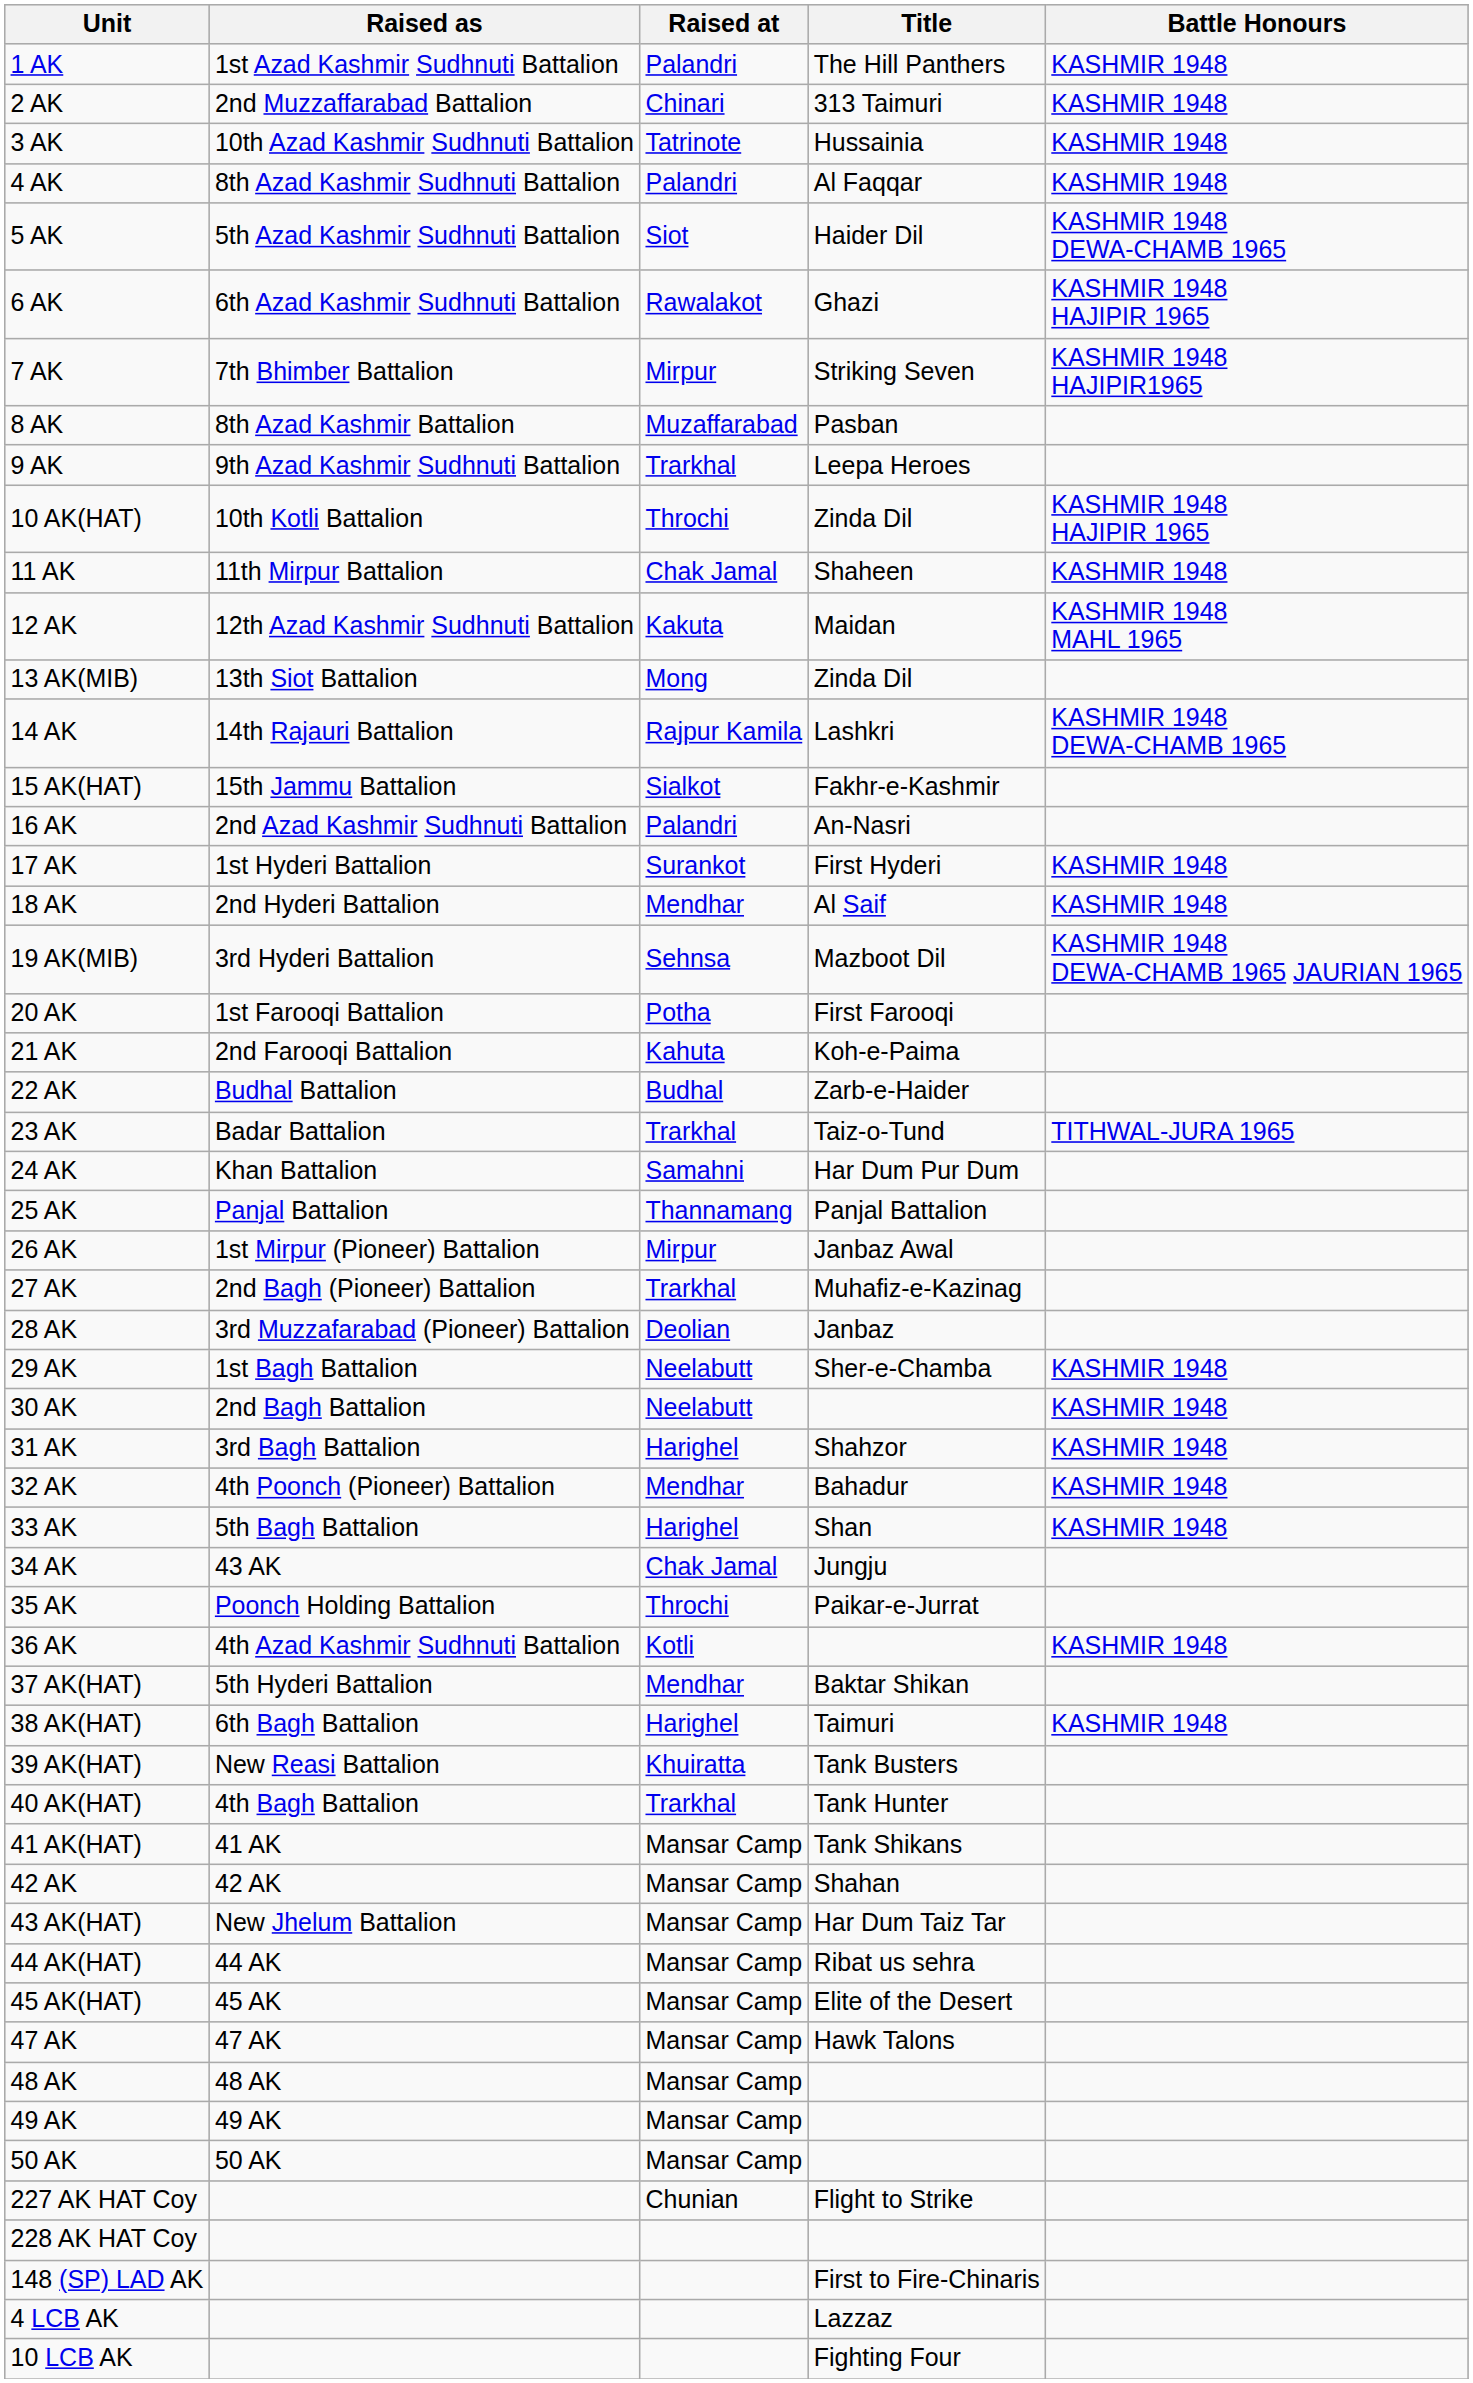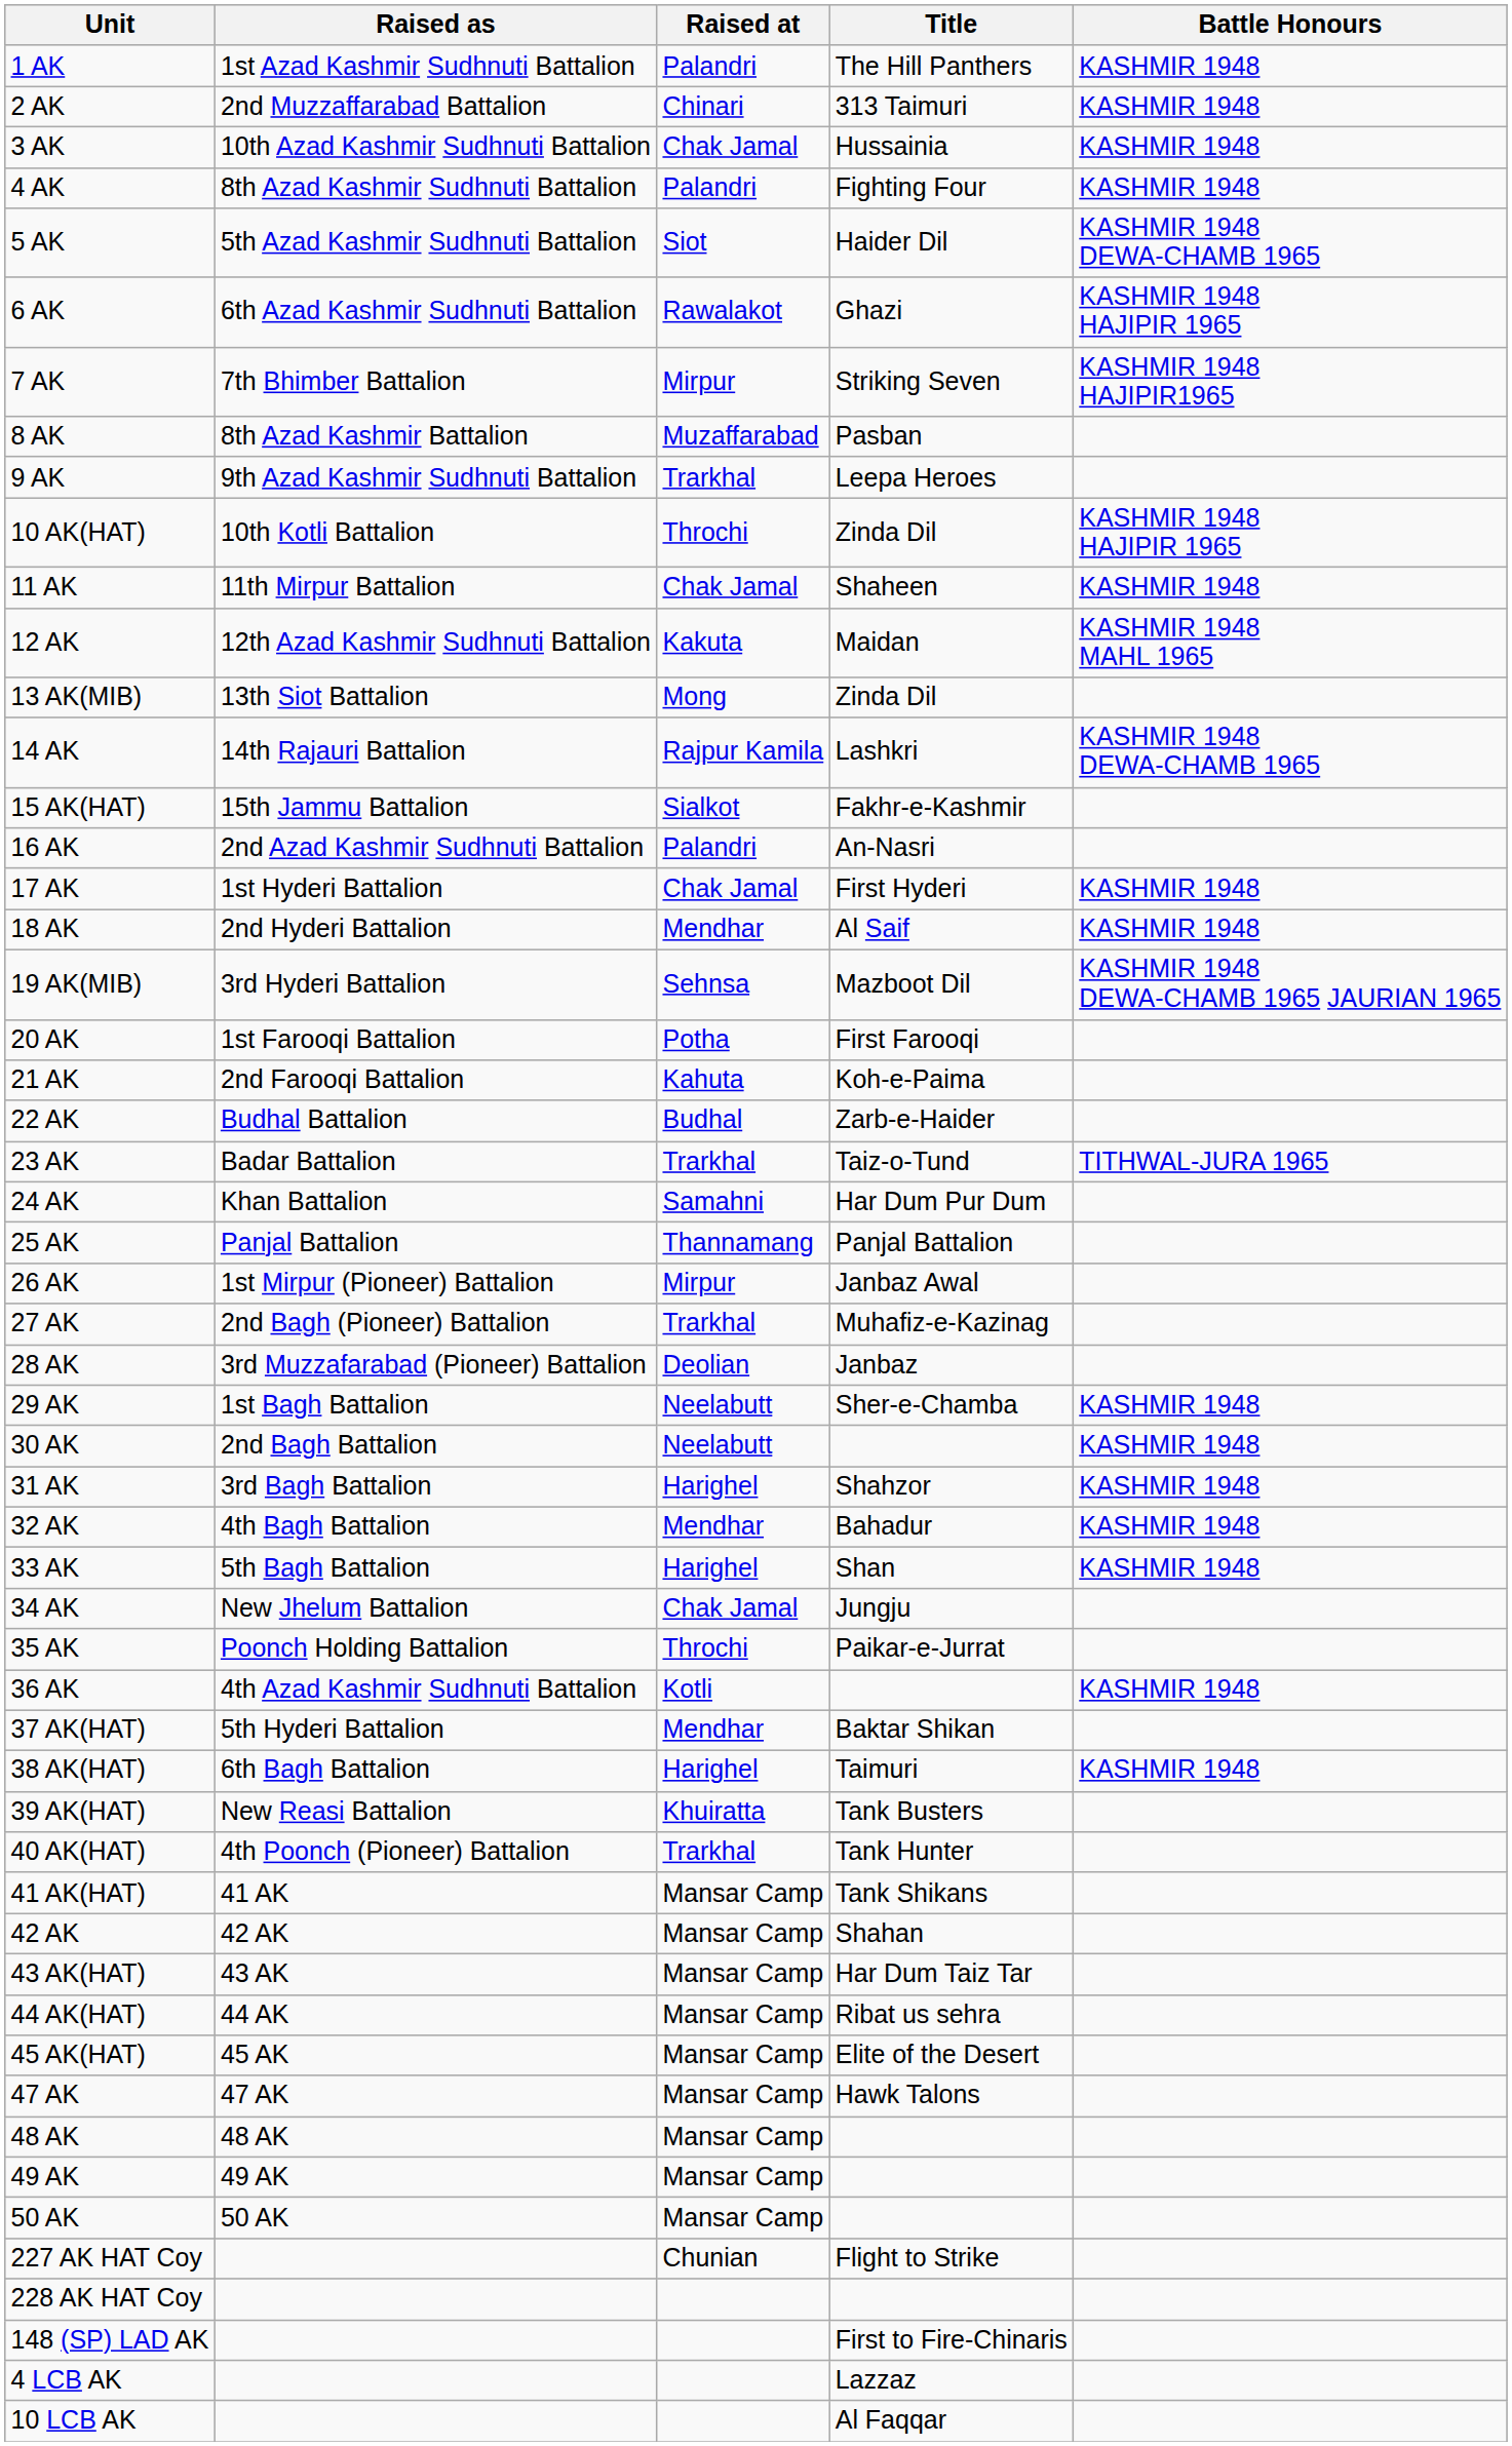3 AK | Raised at: Tatrinote -> Chak Jamal
4 AK | Title: Al Faqqar -> Fighting Four
17 AK | Raised at: Surankot -> Chak Jamal
32 AK | Raised as: 4th Poonch (Pioneer) Battalion -> 4th Bagh Battalion
34 AK | Raised as: 43 AK -> New Jhelum Battalion
40 AK(HAT) | Raised as: 4th Bagh Battalion -> 4th Poonch (Pioneer) Battalion
43 AK(HAT) | Raised as: New Jhelum Battalion -> 43 AK
10 LCB AK | Title: Fighting Four -> Al Faqqar
